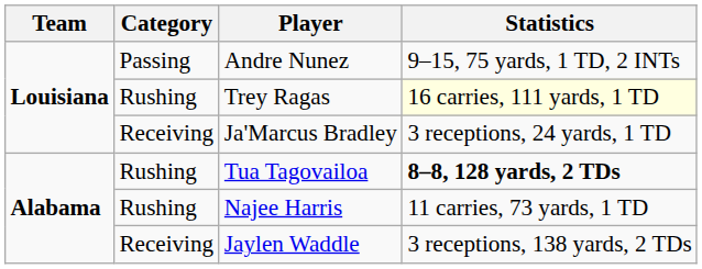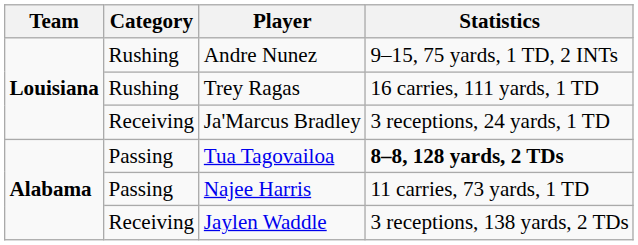Andre Nunez | Category: Passing -> Rushing
Trey Ragas | Statistics: lightyellow background -> no background
Tua Tagovailoa | Category: Rushing -> Passing
Najee Harris | Category: Rushing -> Passing
